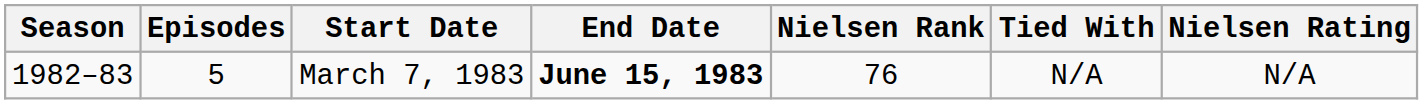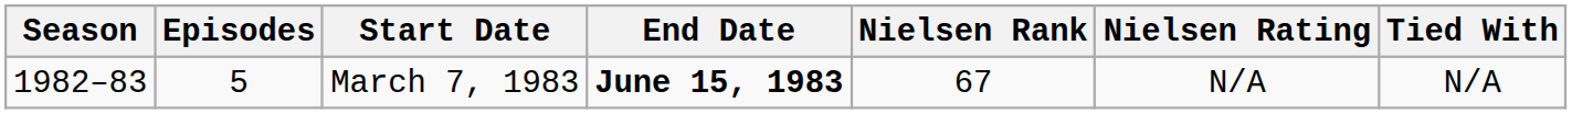columns swapped: Nielsen Rating <-> Tied With
March 7, 1983 | Nielsen Rank: 76 -> 67
